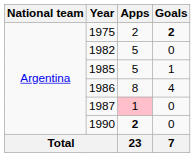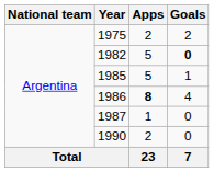1975 | Goals: bold -> normal
1982 | Goals: normal -> bold
1986 | Apps: normal -> bold
1987 | Apps: pink background -> no background
1990 | Apps: bold -> normal
